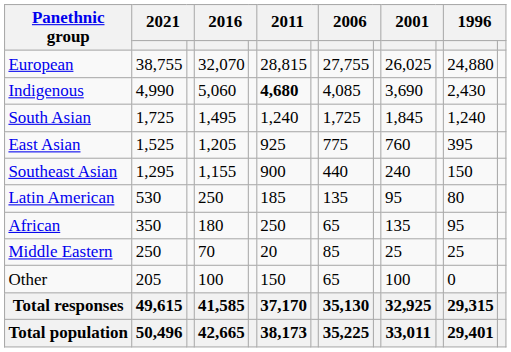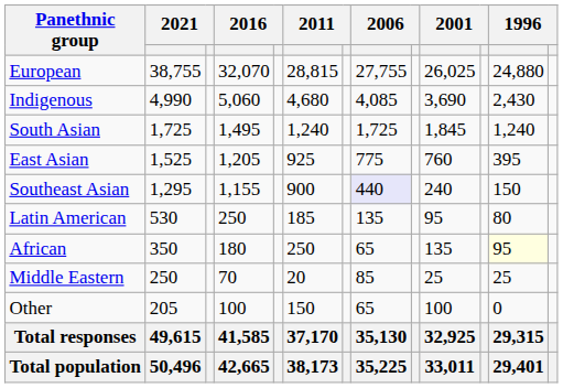Indigenous | column 6: bold -> normal
Southeast Asian | column 8: no background -> lavender background
African | column 12: no background -> lightyellow background
